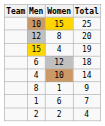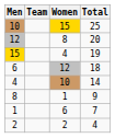columns swapped: Team <-> Men
